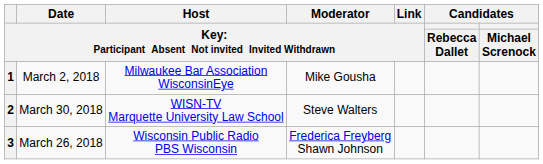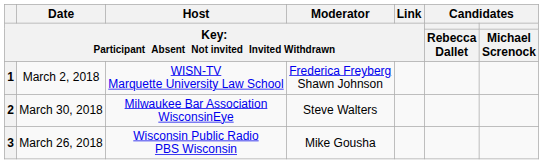1 | column 3: Milwaukee Bar Association WisconsinEye -> WISN-TV Marquette University Law School
1 | column 4: Mike Gousha -> Frederica Freyberg Shawn Johnson
2 | column 3: WISN-TV Marquette University Law School -> Milwaukee Bar Association WisconsinEye
3 | column 4: Frederica Freyberg Shawn Johnson -> Mike Gousha
